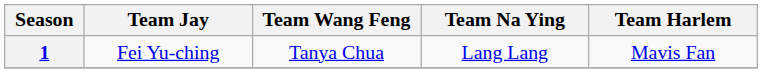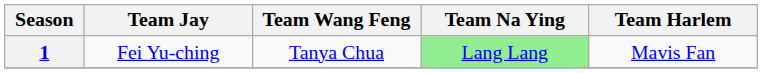1 | Team Na Ying: no background -> lightgreen background
